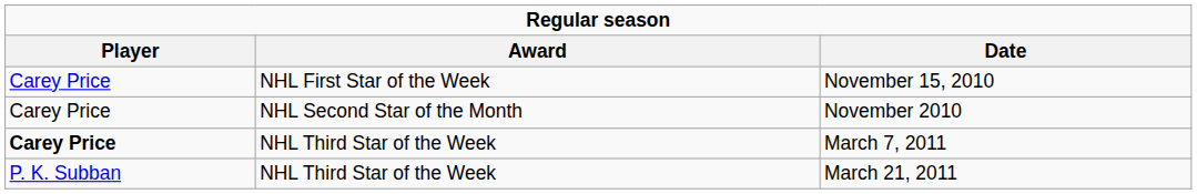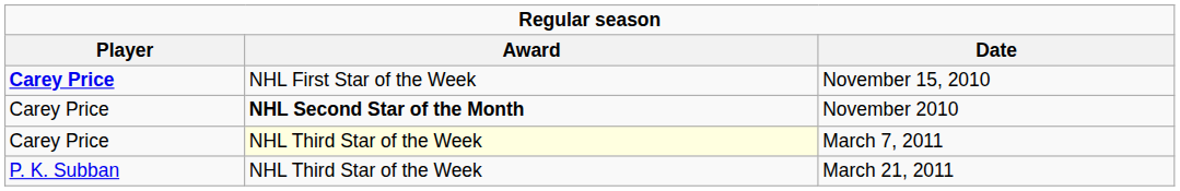November 15, 2010 | Player: normal -> bold
November 2010 | Award: normal -> bold
March 7, 2011 | Player: bold -> normal
March 7, 2011 | Award: no background -> lightyellow background
